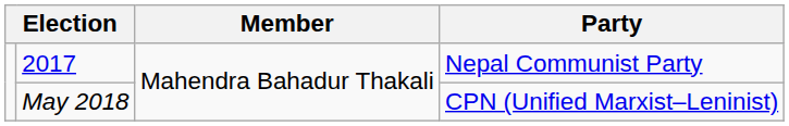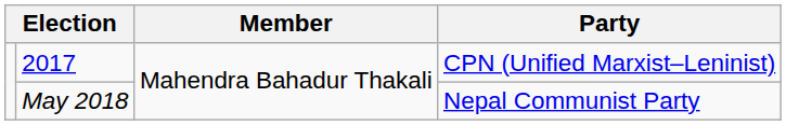2017 | Party: Nepal Communist Party -> CPN (Unified Marxist–Leninist)
May 2018 | Party: CPN (Unified Marxist–Leninist) -> Nepal Communist Party
